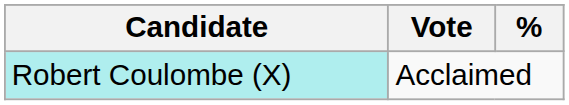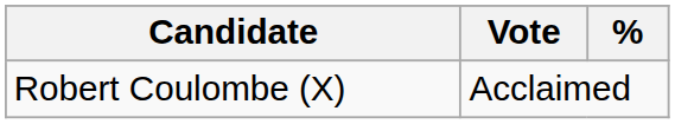Robert Coulombe (X) | Candidate: paleturquoise background -> no background
